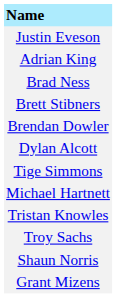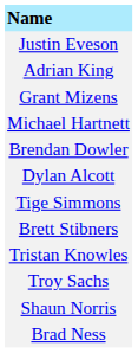row 4 | column 1: Brad Ness -> Grant Mizens
row 5 | column 1: Brett Stibners -> Michael Hartnett
row 9 | column 1: Michael Hartnett -> Brett Stibners
row 13 | column 1: Grant Mizens -> Brad Ness
